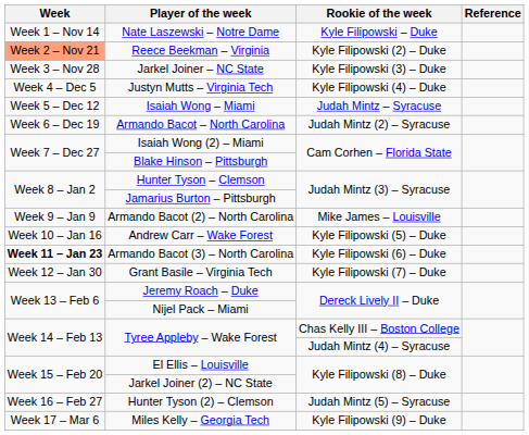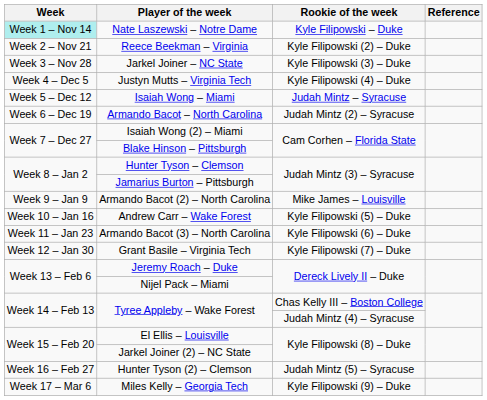Nate Laszewski – Notre Dame | Week: no background -> paleturquoise background
Reece Beekman – Virginia | Week: lightsalmon background -> no background
Armando Bacot (3) – North Carolina | Week: bold -> normal
